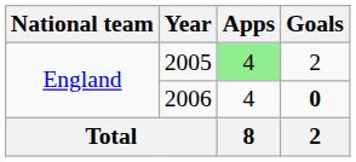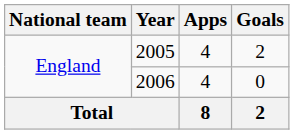2005 | Apps: lightgreen background -> no background
2006 | Goals: bold -> normal
